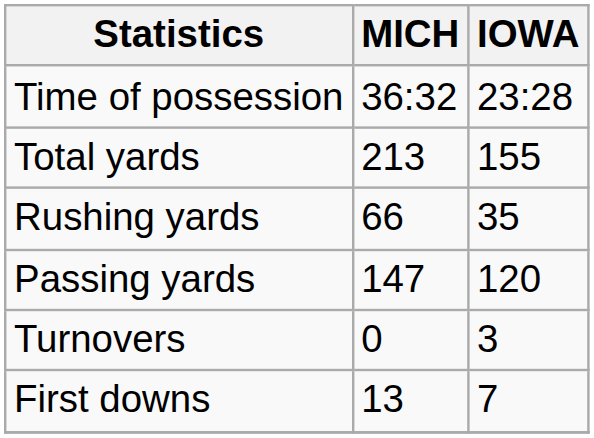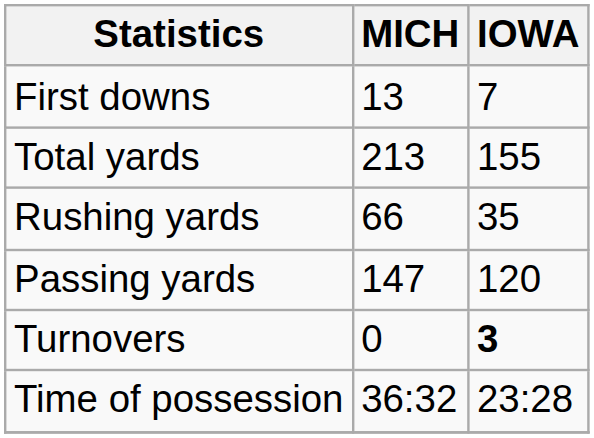rows swapped: First downs <-> Time of possession
Turnovers | IOWA: normal -> bold
